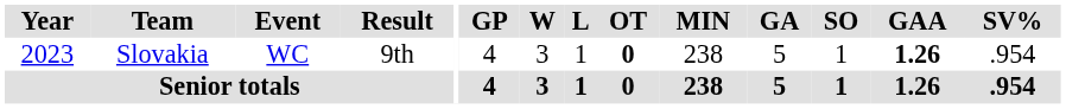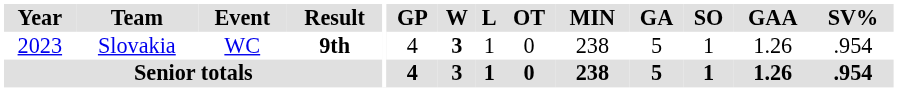Slovakia | Result: normal -> bold
Slovakia | W: normal -> bold
Slovakia | OT: bold -> normal
Slovakia | GAA: bold -> normal
